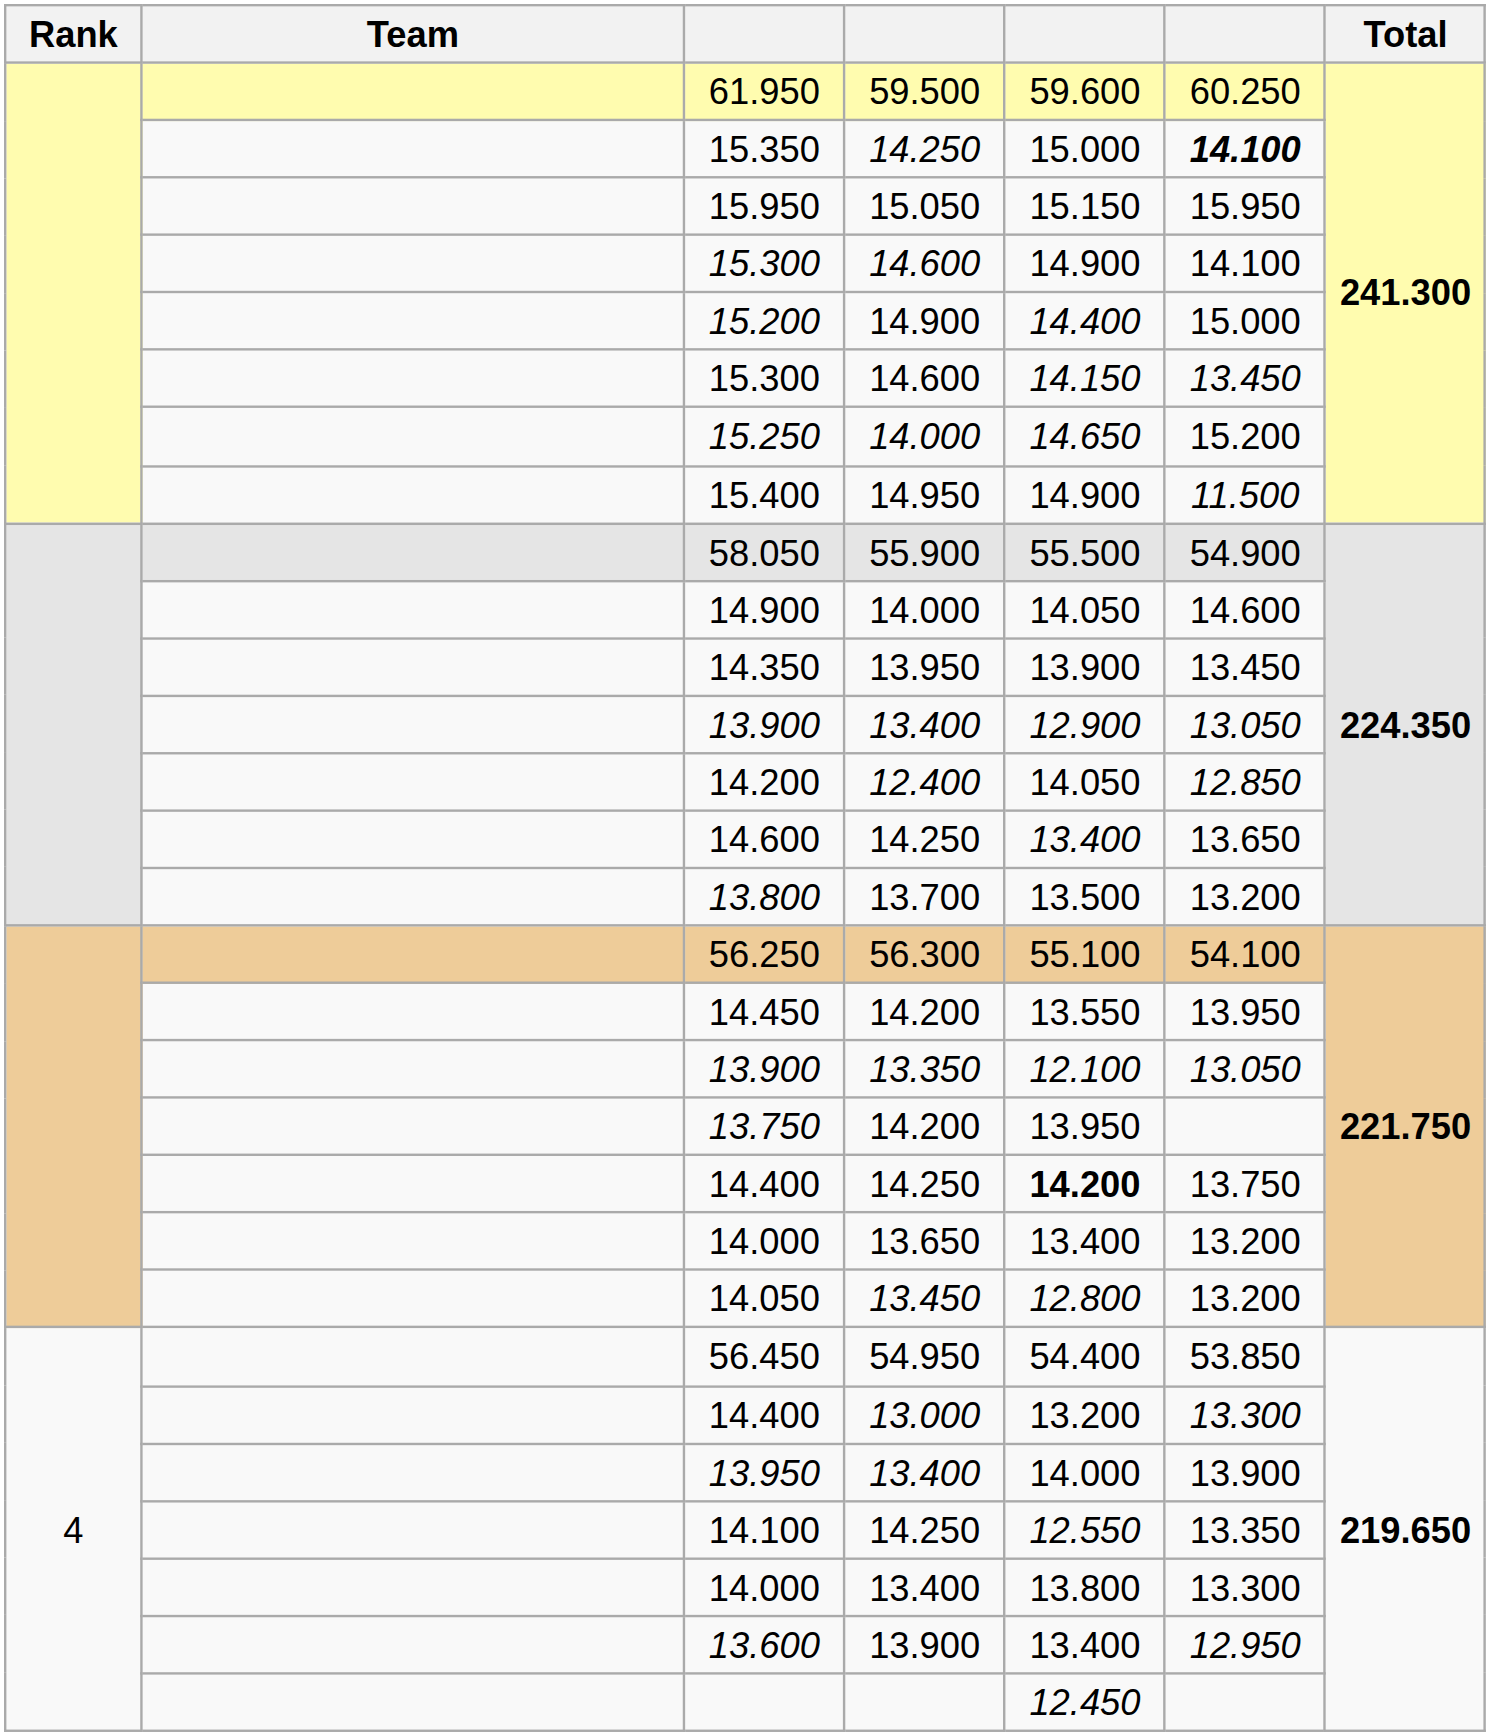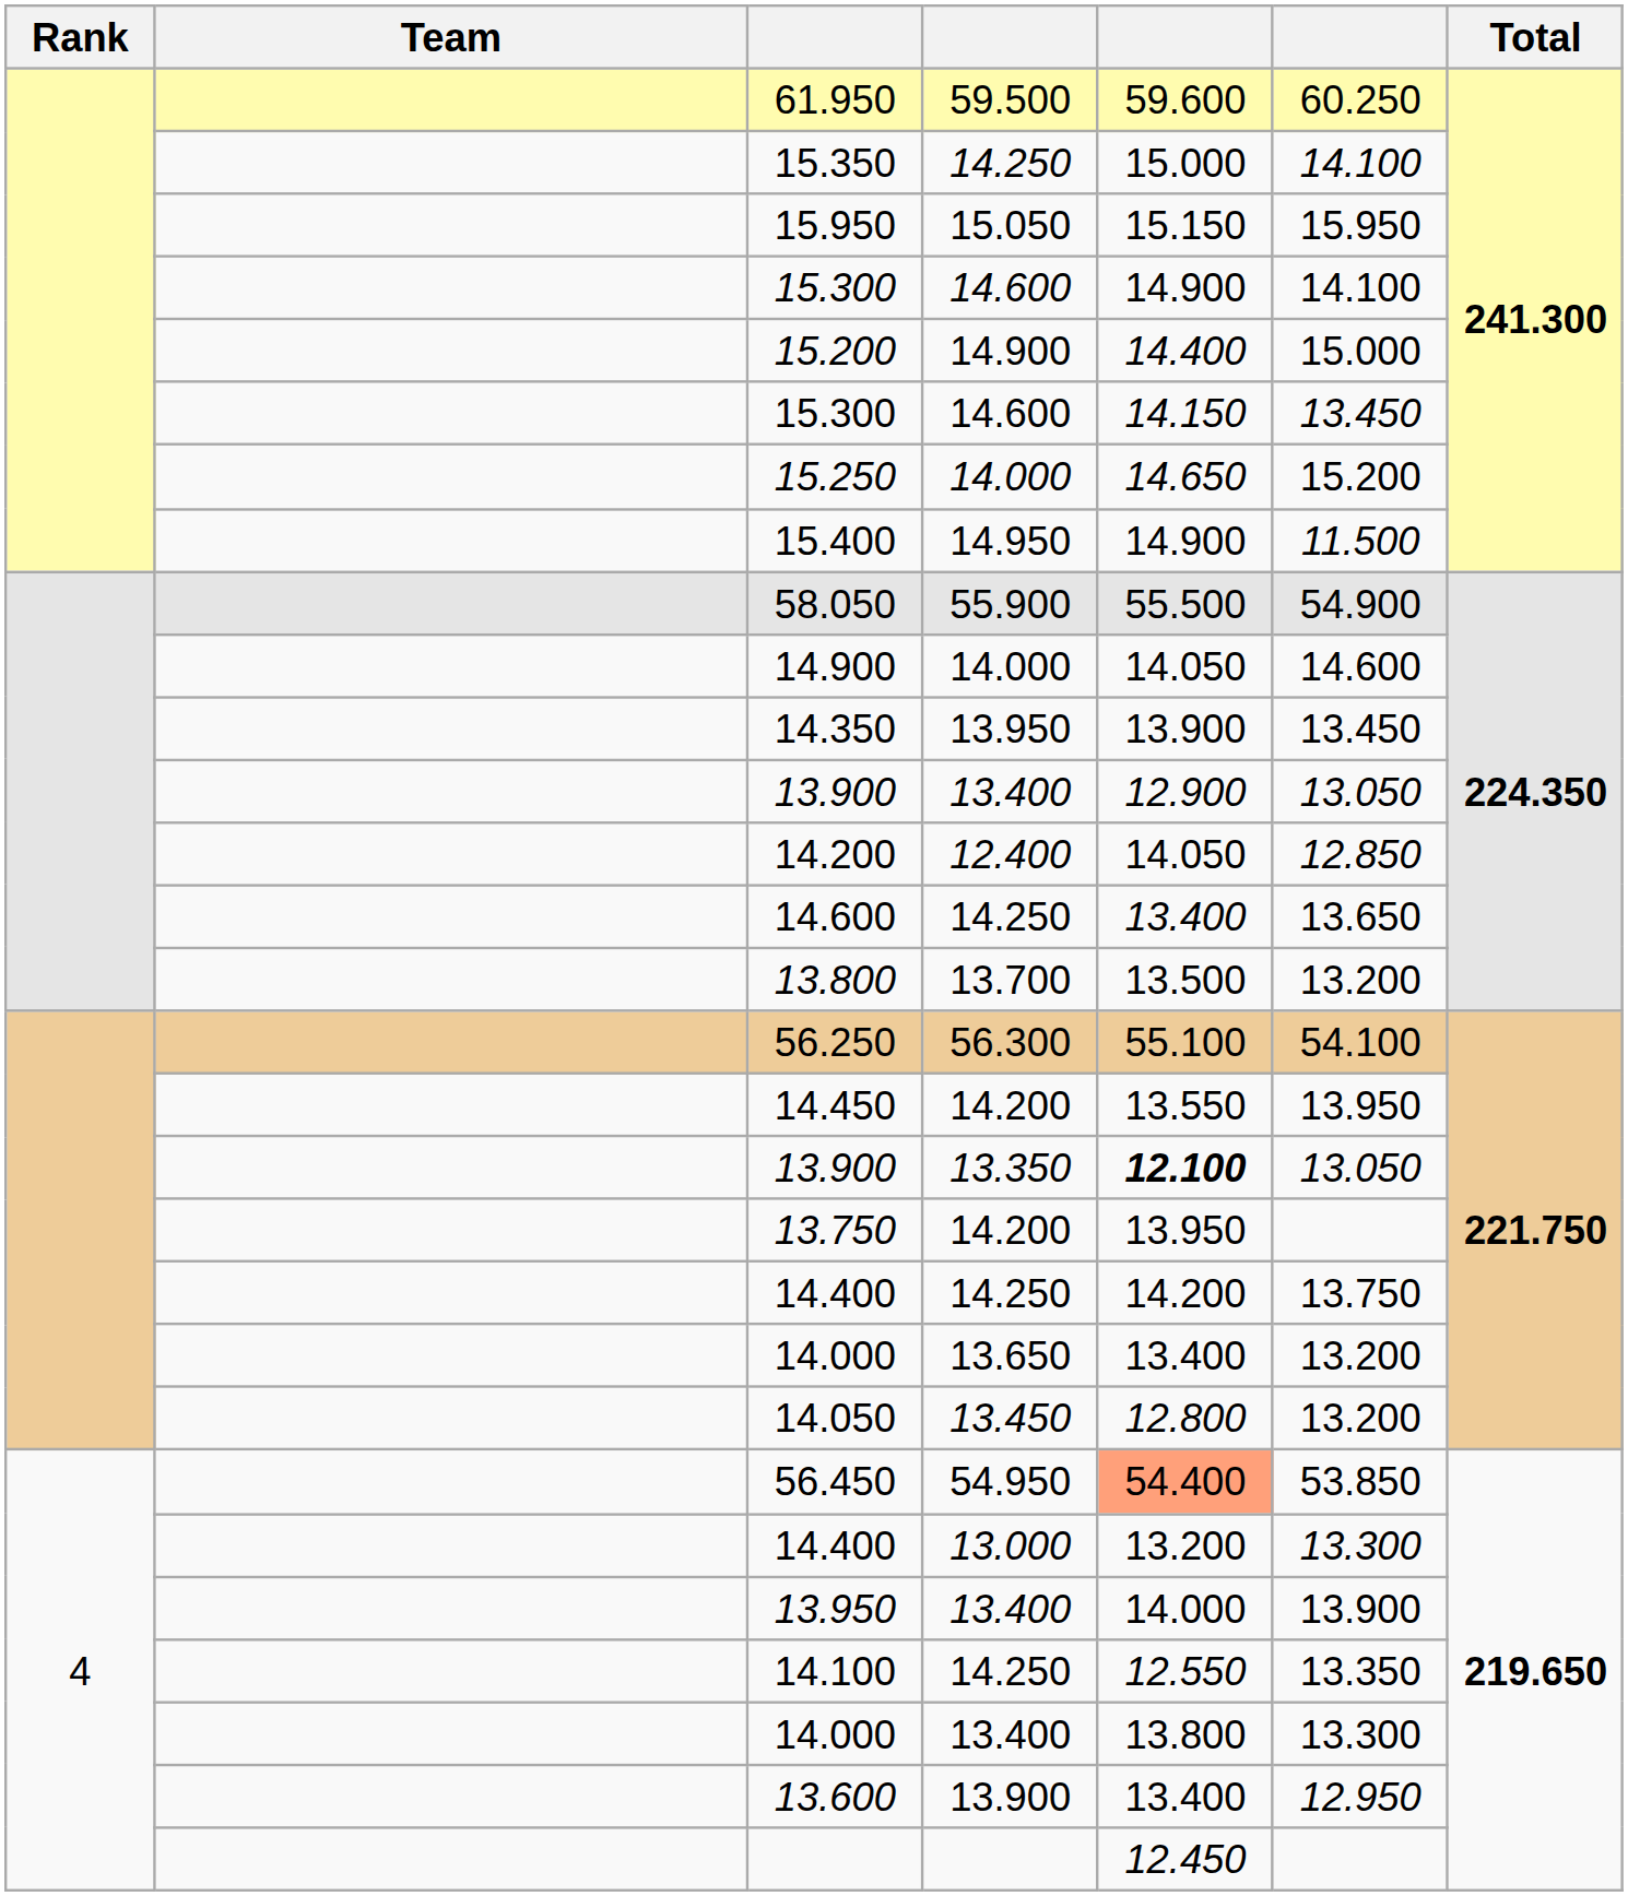15.350 | column 6: bold -> normal
13.900 / 13.350 | column 5: normal -> bold
14.400 / 14.250 | column 5: bold -> normal
56.450 | column 5: no background -> lightsalmon background
